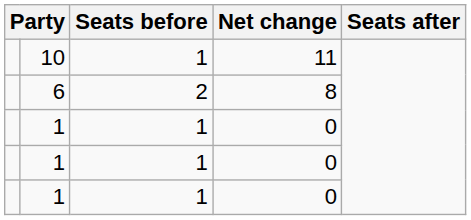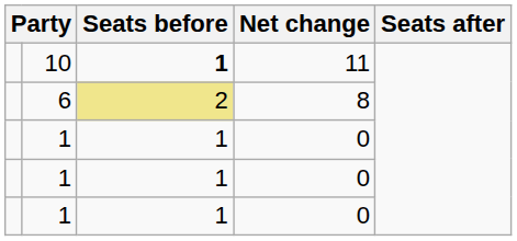10 | Seats before: normal -> bold
6 | Seats before: no background -> khaki background
